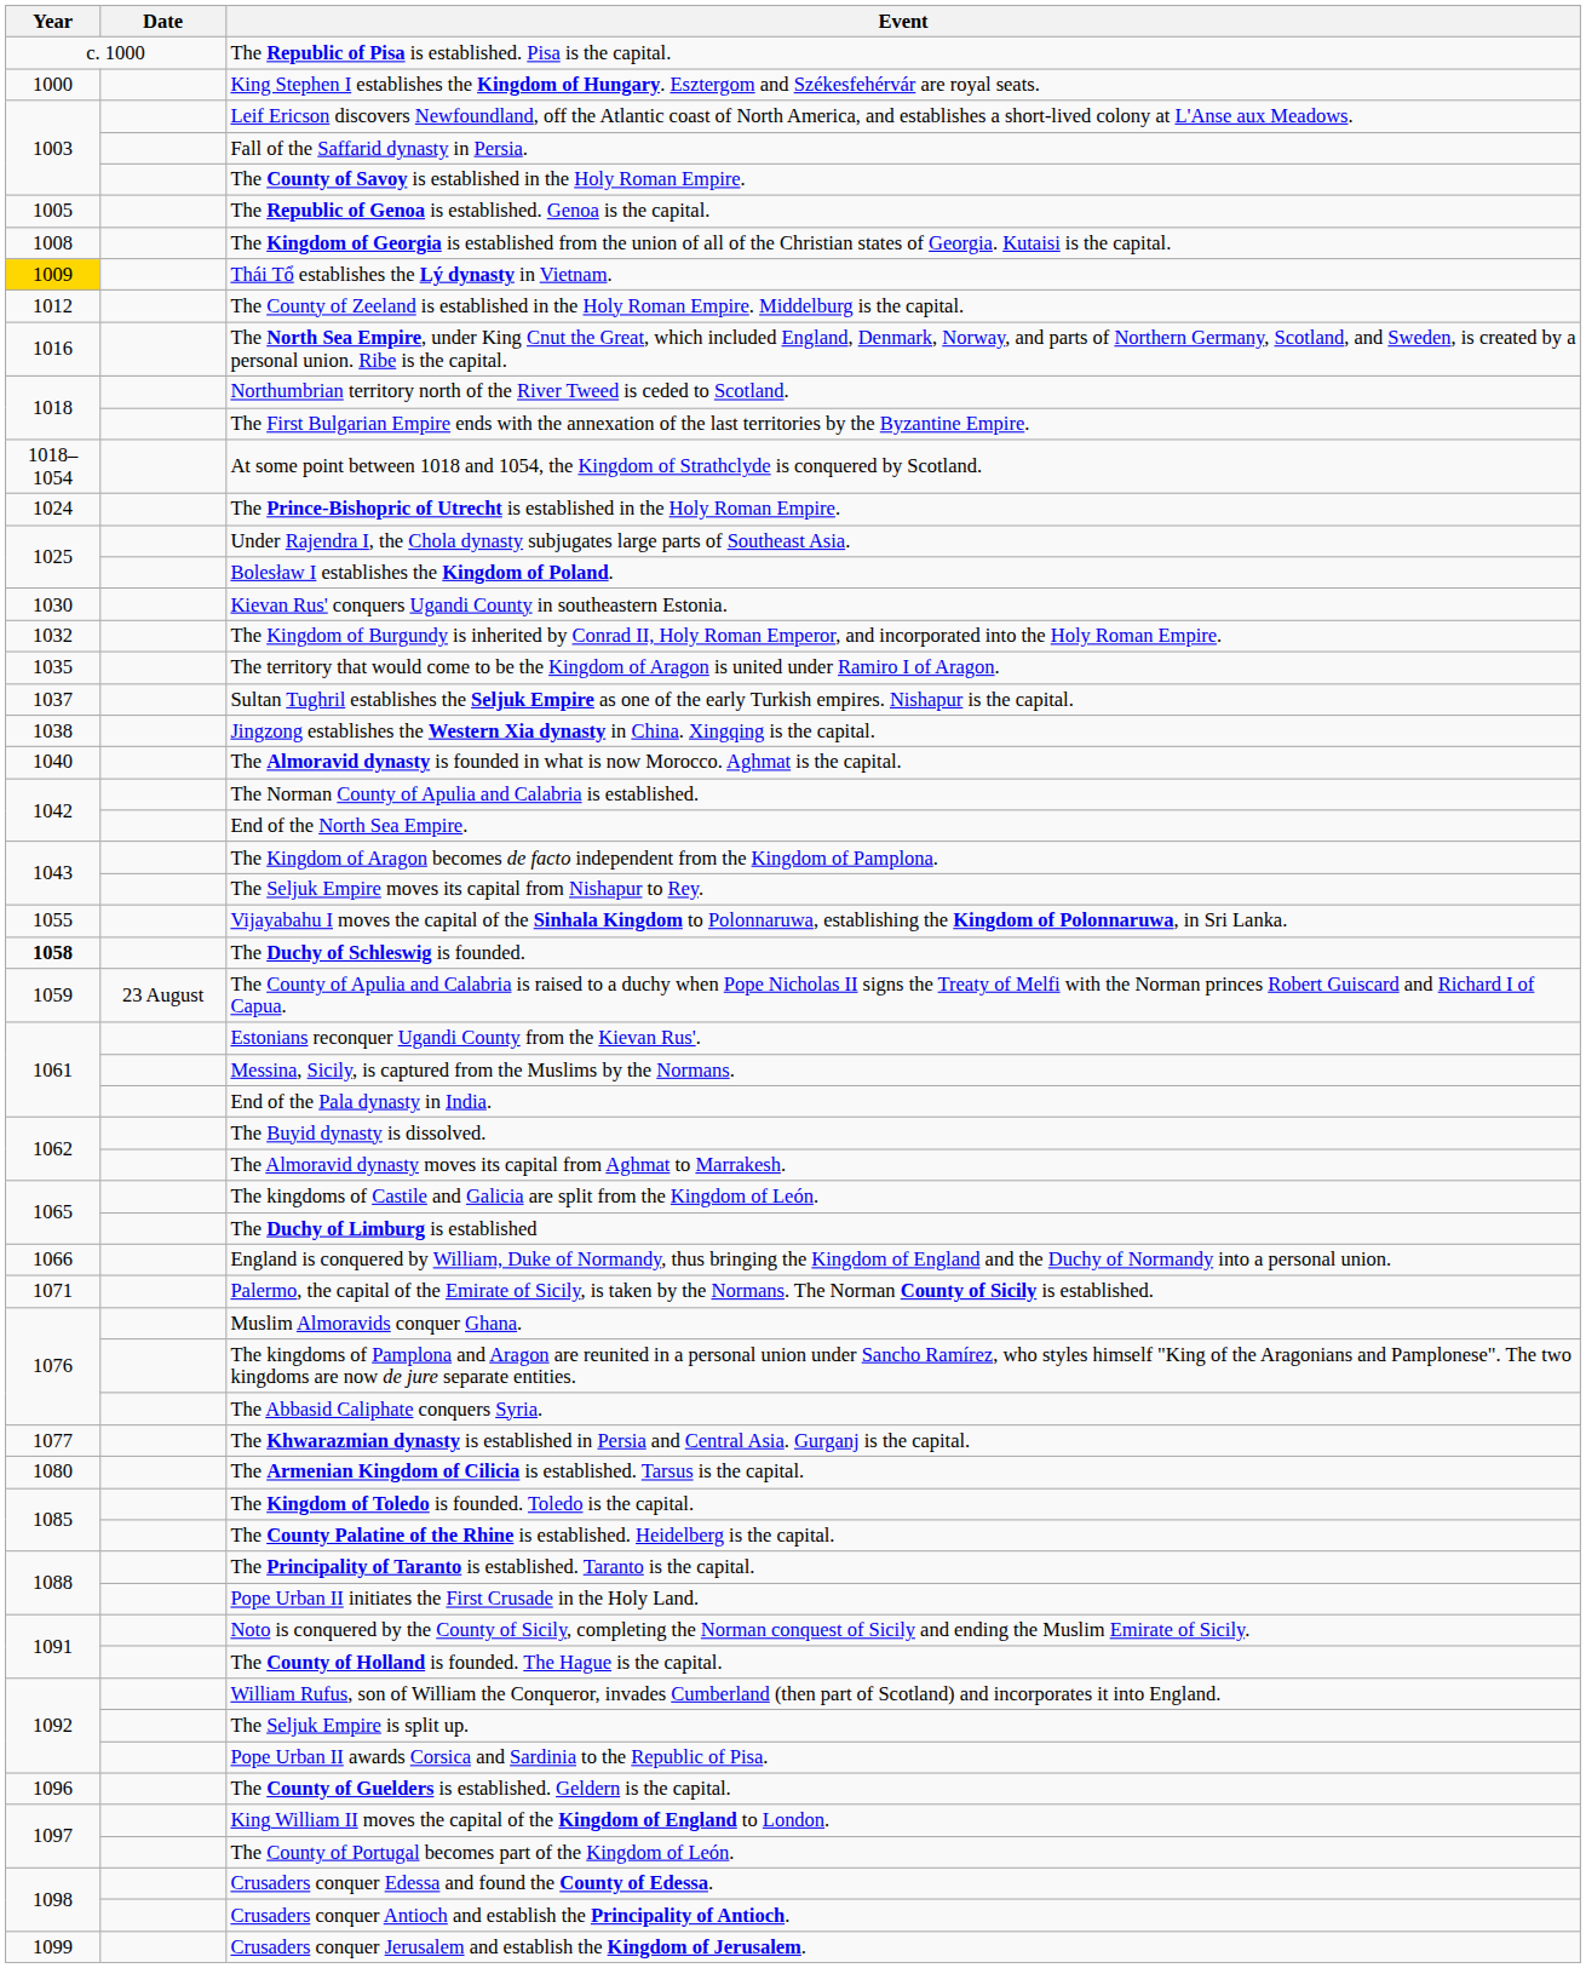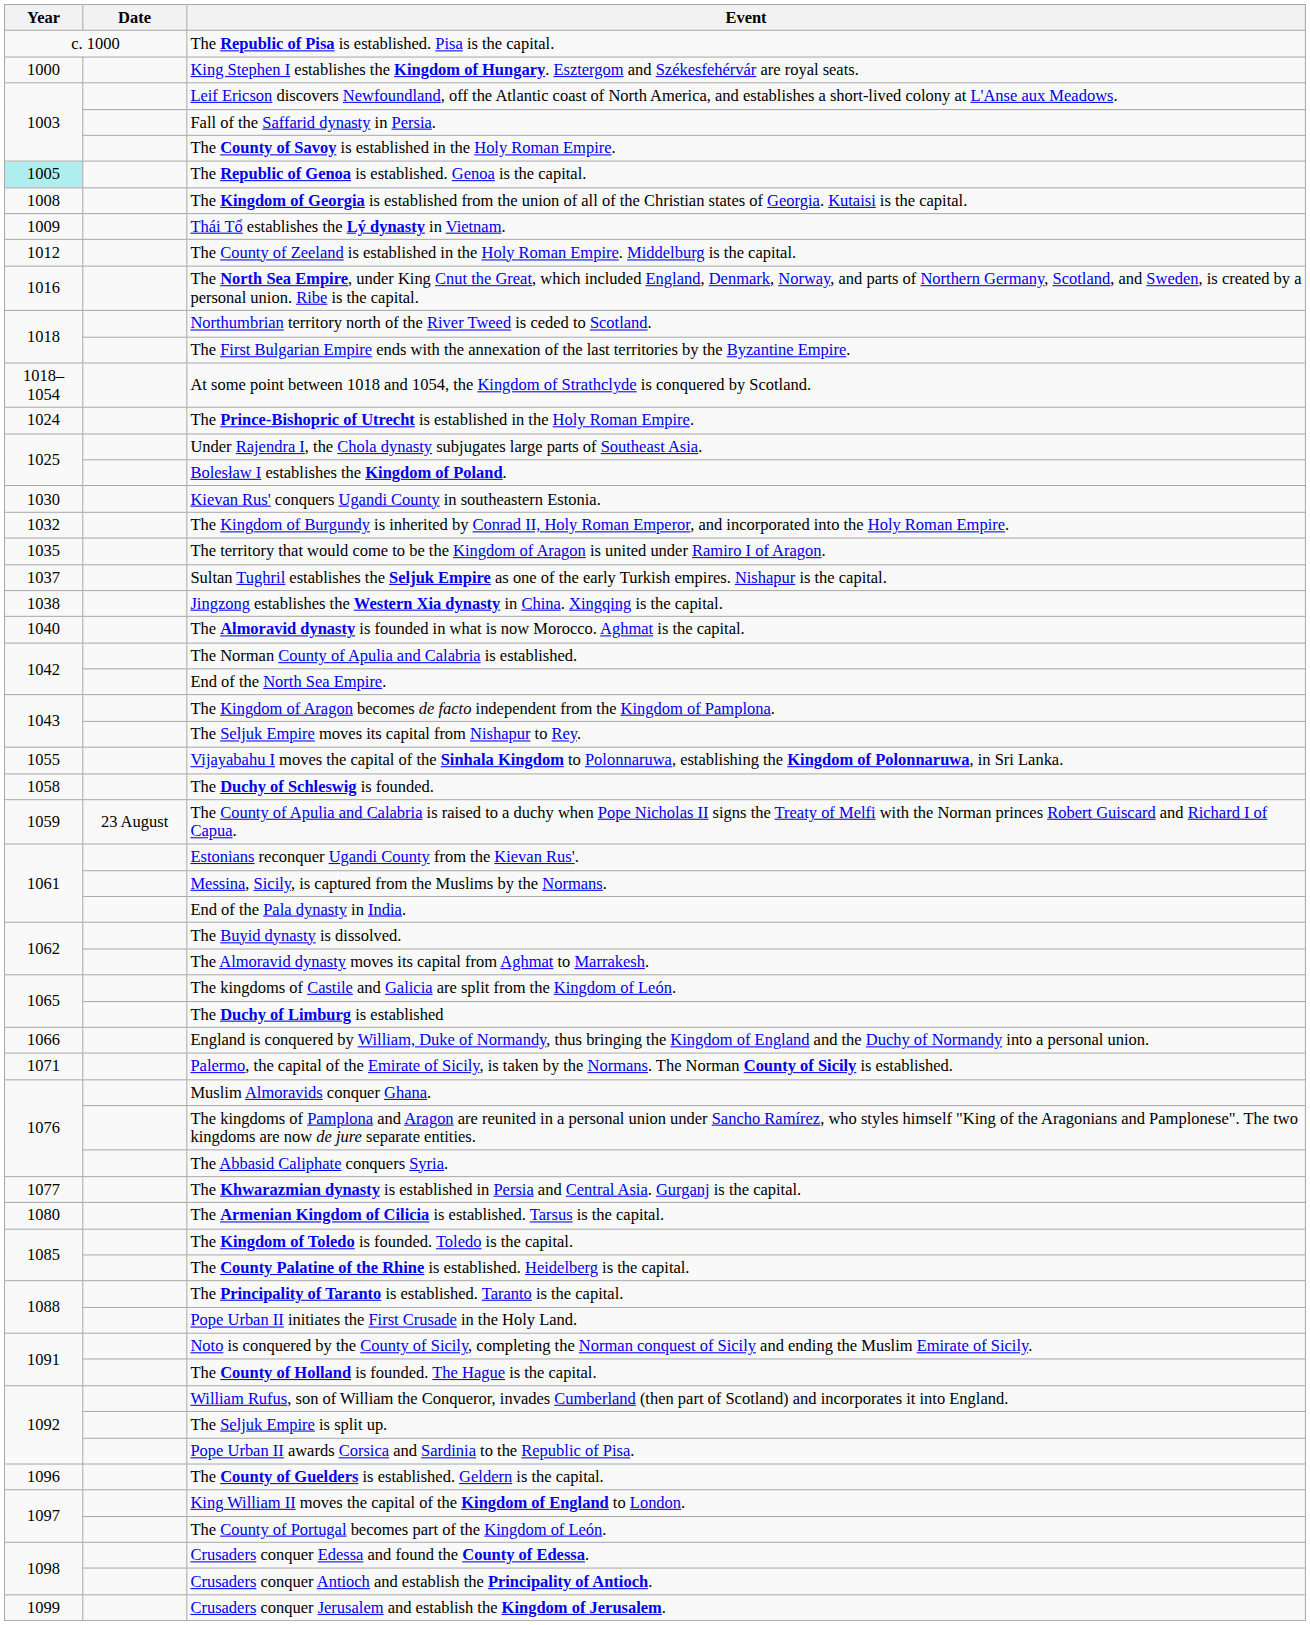The Republic of Genoa is established. Genoa is the capital. | Year: no background -> paleturquoise background
Thái Tổ establishes the Lý dynasty in Vietnam. | Year: gold background -> no background
The Duchy of Schleswig is founded. | Year: bold -> normal
